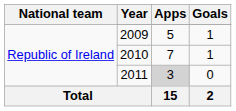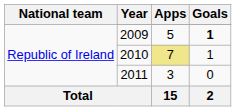2009 | Goals: normal -> bold
2010 | Apps: no background -> khaki background
2011 | Apps: lightgrey background -> no background
